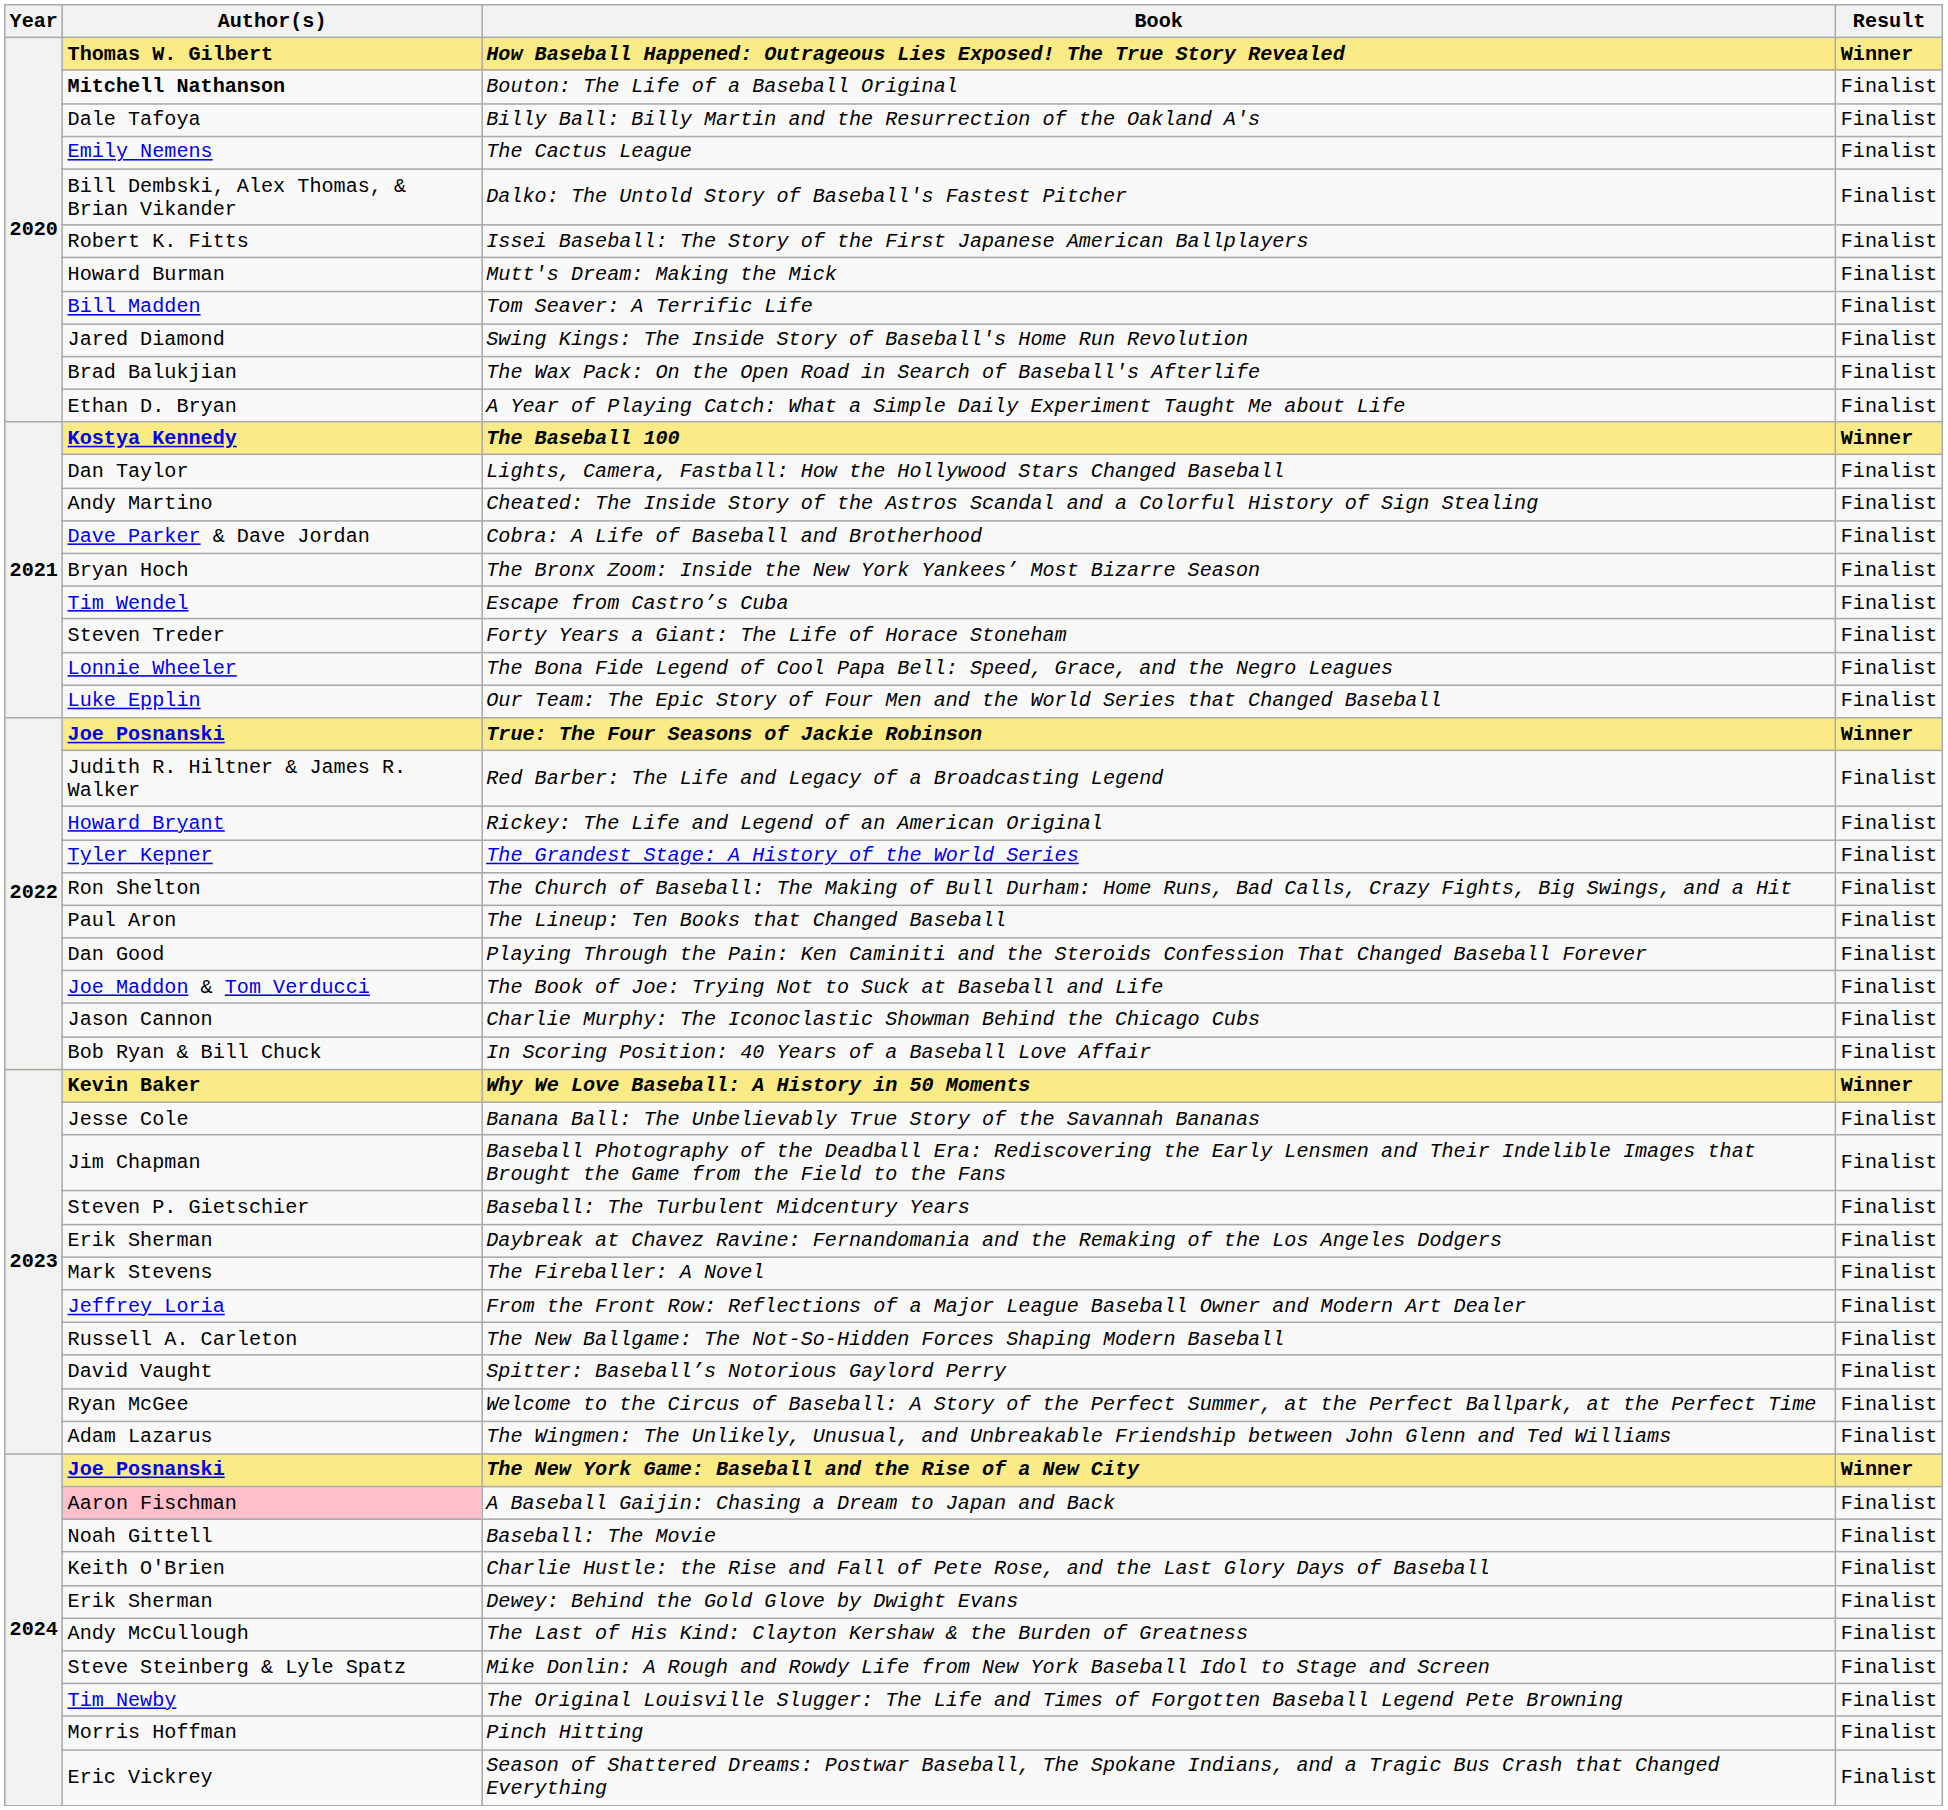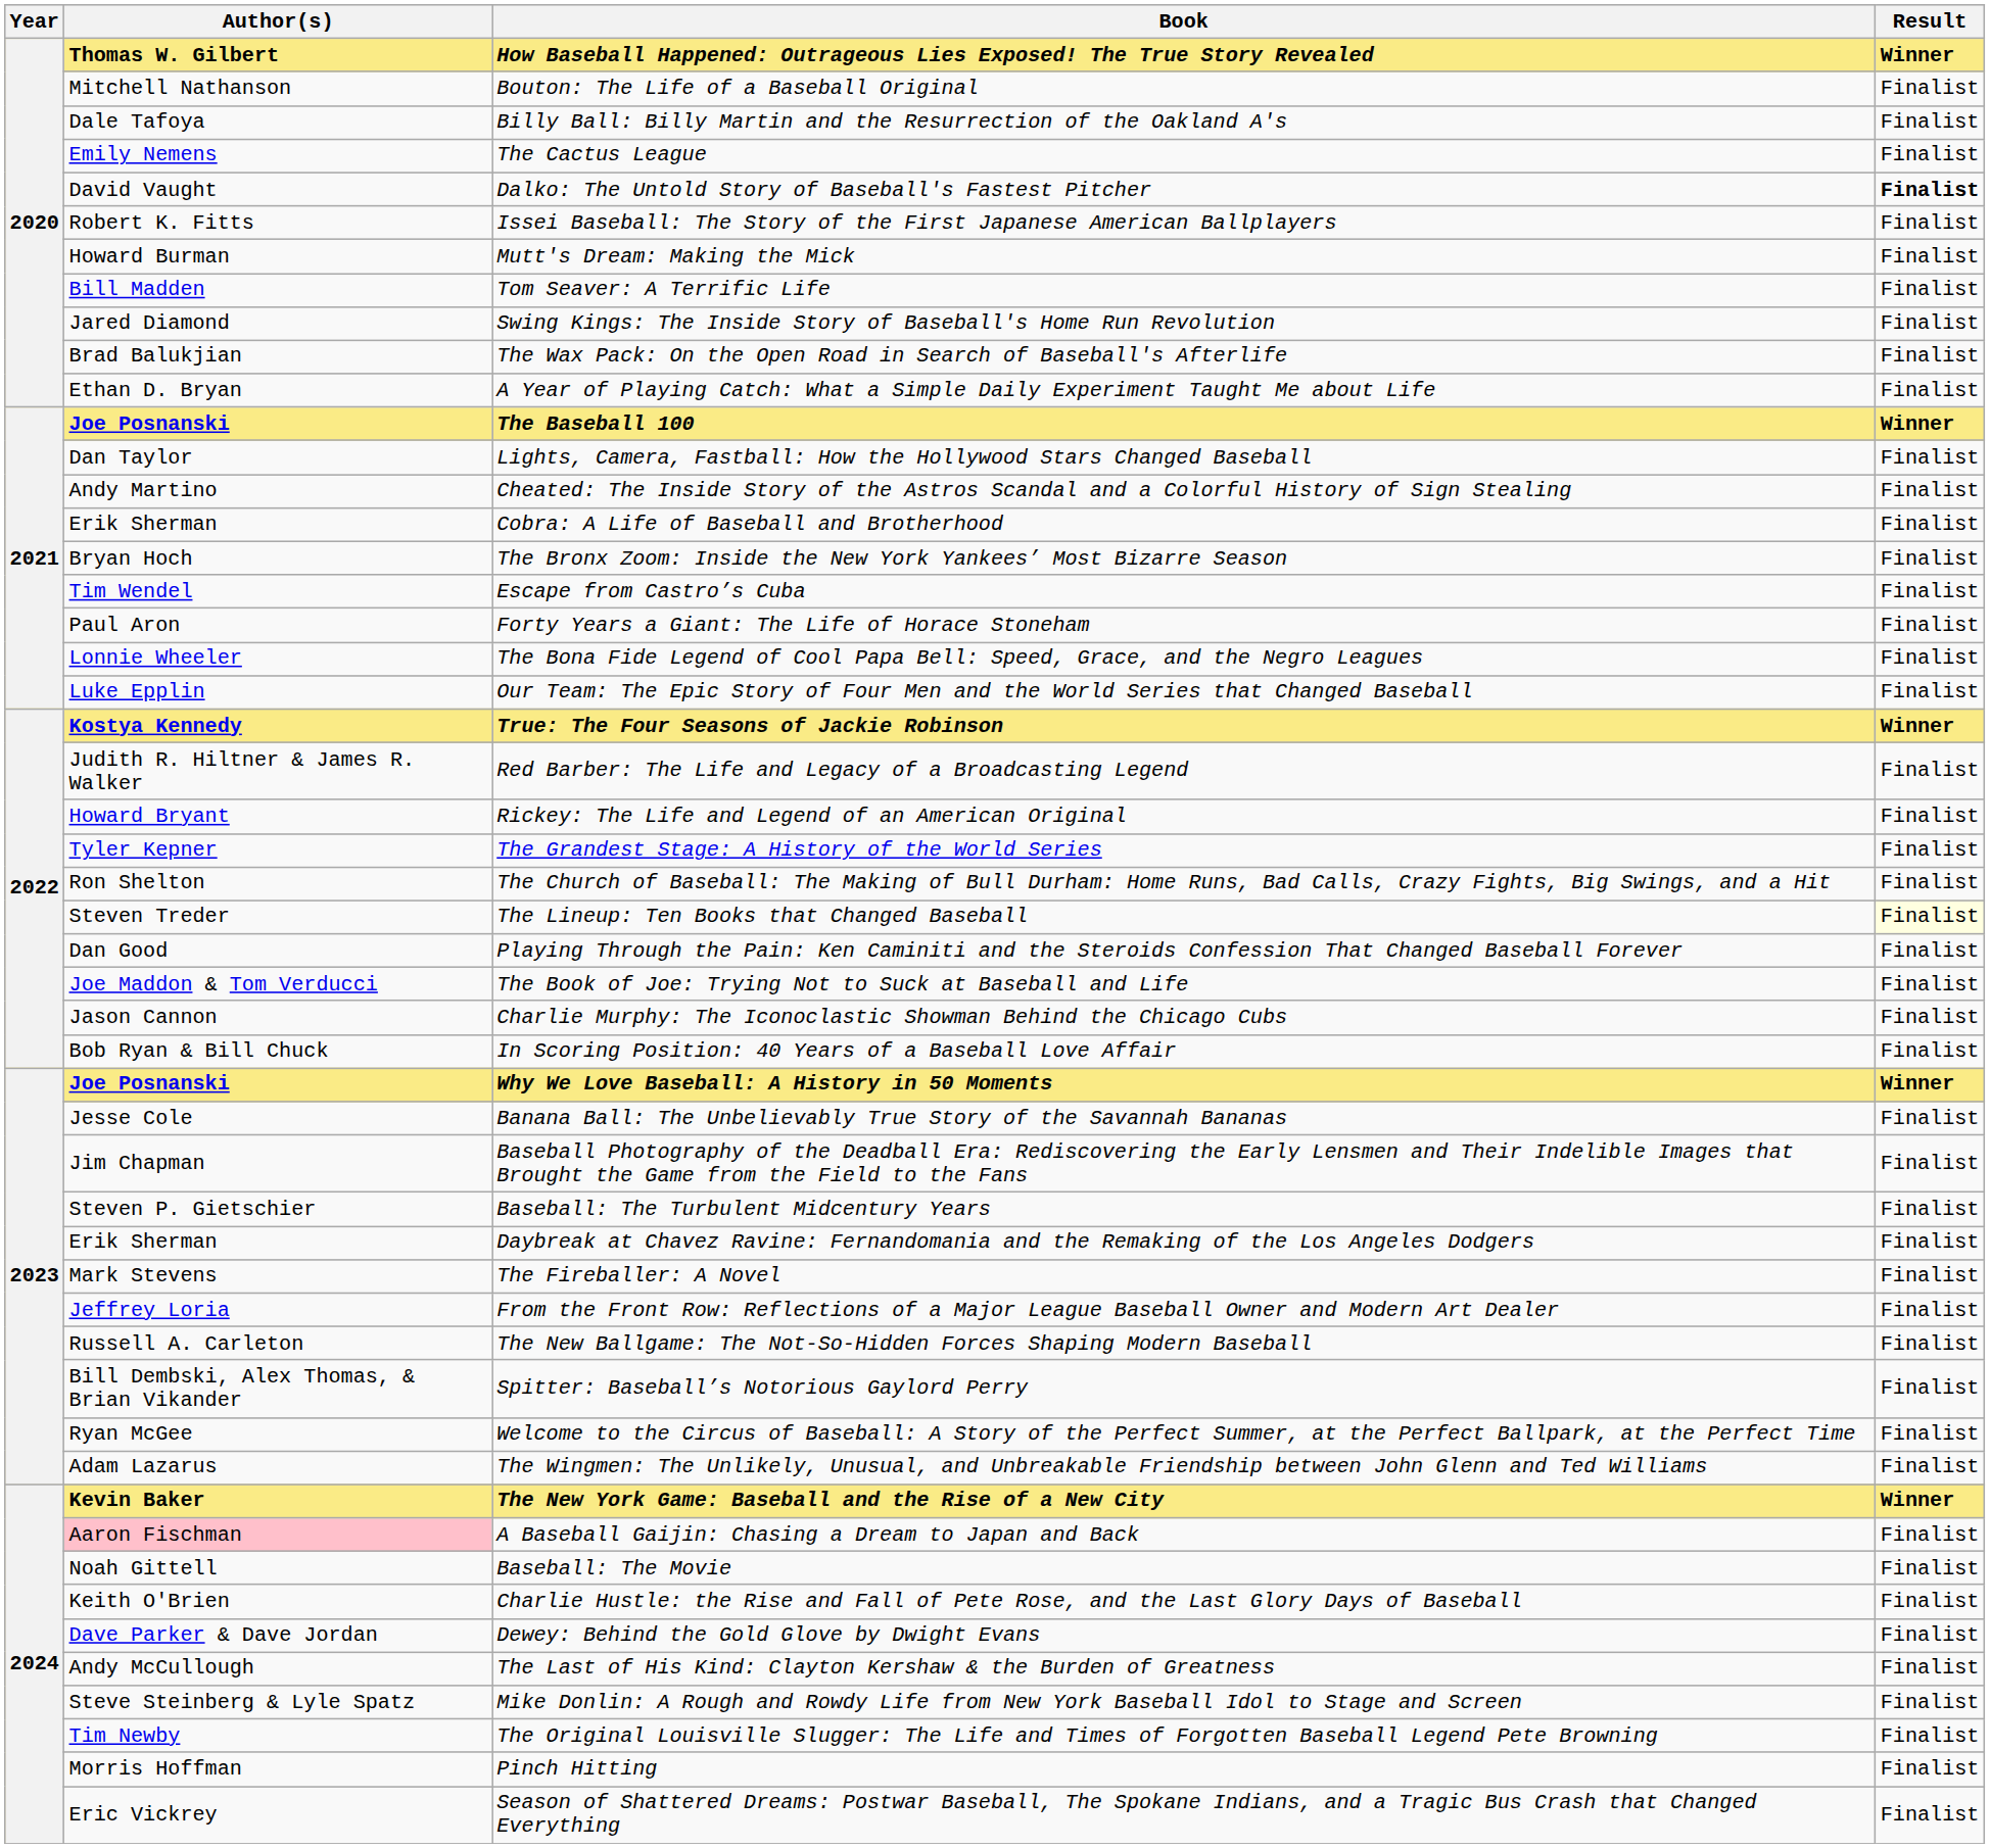Bouton: The Life of a Baseball Original | Author(s): bold -> normal
Dalko: The Untold Story of Baseball's Fastest Pitcher | Author(s): Bill Dembski, Alex Thomas, & Brian Vikander -> David Vaught
Dalko: The Untold Story of Baseball's Fastest Pitcher | Result: normal -> bold
The Baseball 100 | Author(s): Kostya Kennedy -> Joe Posnanski
Cobra: A Life of Baseball and Brotherhood | Author(s): Dave Parker & Dave Jordan -> Erik Sherman
Forty Years a Giant: The Life of Horace Stoneham | Author(s): Steven Treder -> Paul Aron
True: The Four Seasons of Jackie Robinson | Author(s): Joe Posnanski -> Kostya Kennedy
The Lineup: Ten Books that Changed Baseball | Author(s): Paul Aron -> Steven Treder
The Lineup: Ten Books that Changed Baseball | Result: no background -> lightyellow background
Why We Love Baseball: A History in 50 Moments | Author(s): Kevin Baker -> Joe Posnanski
Spitter: Baseball’s Notorious Gaylord Perry | Author(s): David Vaught -> Bill Dembski, Alex Thomas, & Brian Vikander
The New York Game: Baseball and the Rise of a New City | Author(s): Joe Posnanski -> Kevin Baker
Dewey: Behind the Gold Glove by Dwight Evans | Author(s): Erik Sherman -> Dave Parker & Dave Jordan
